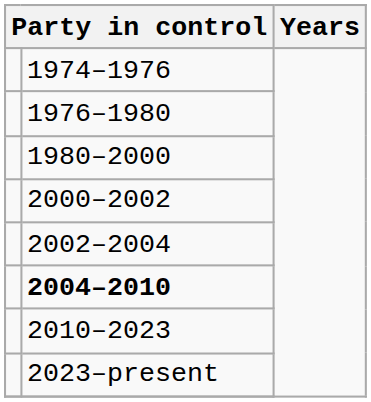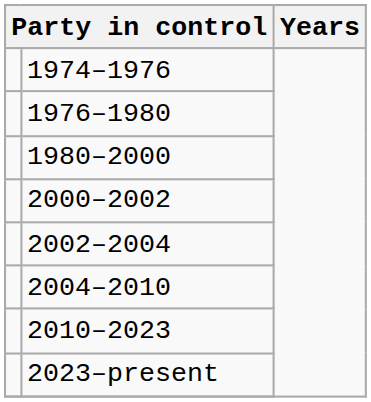2004–2010 | column 2: bold -> normal
